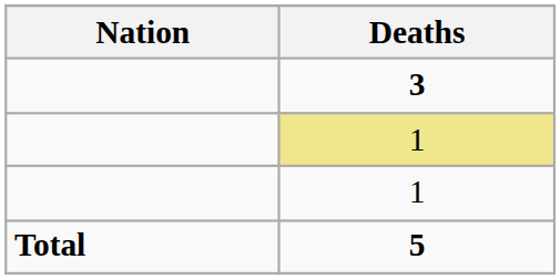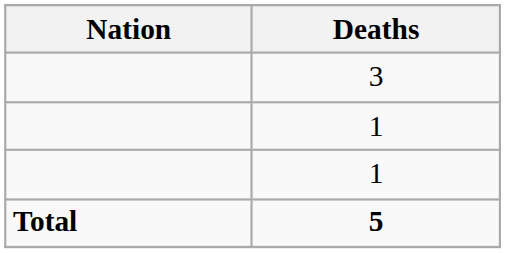row 2 | Deaths: bold -> normal
row 3 | Deaths: khaki background -> no background
